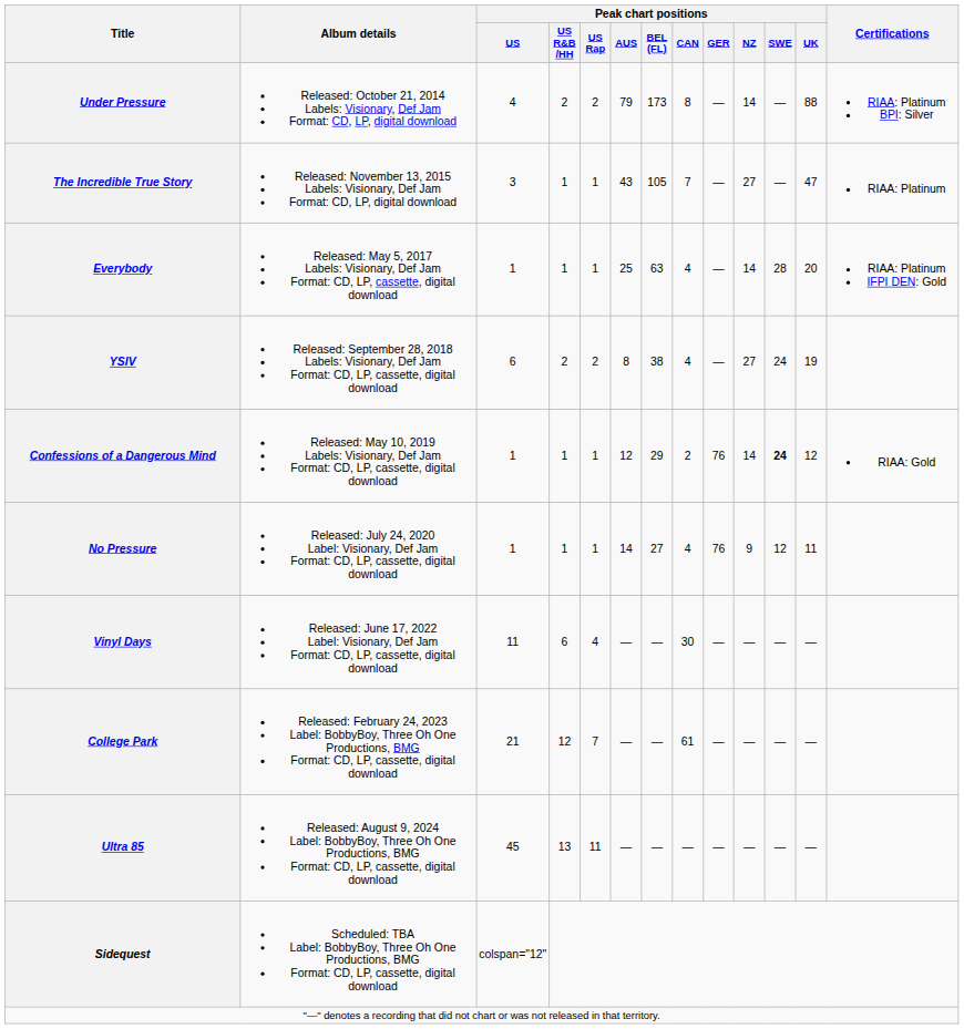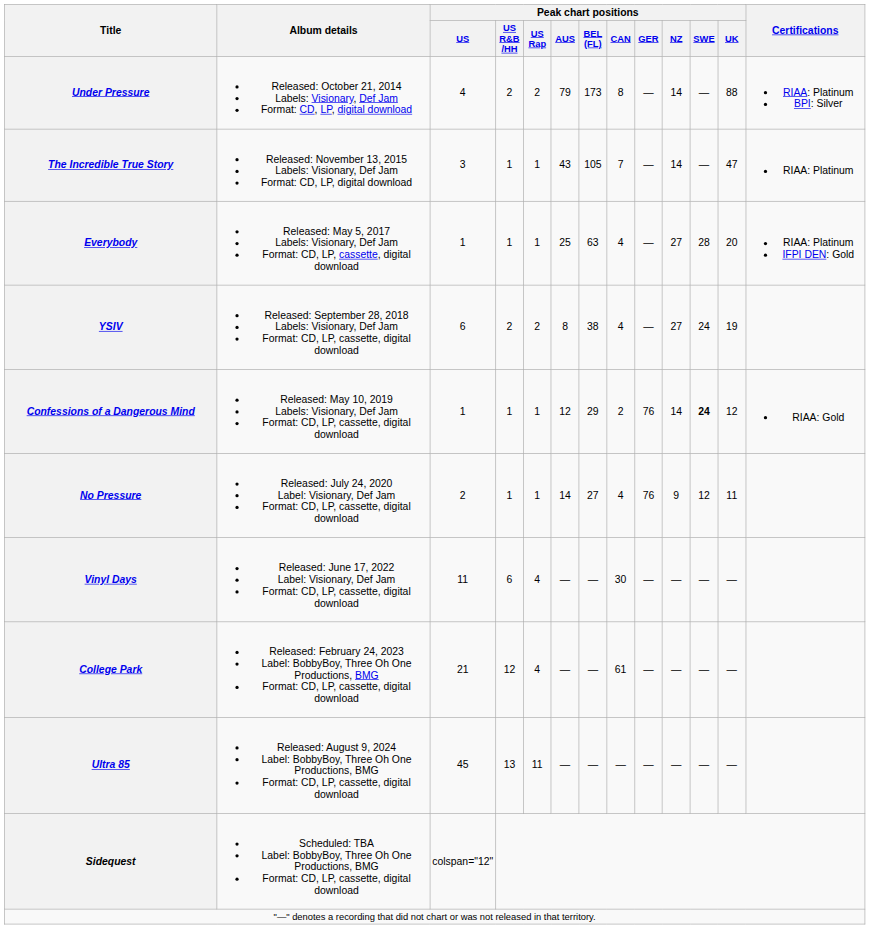The Incredible True Story | Peak chart positions / NZ: 27 -> 14
Everybody | Peak chart positions / NZ: 14 -> 27
No Pressure | Peak chart positions / US: 1 -> 2
College Park | Peak chart positions / US Rap: 7 -> 4
